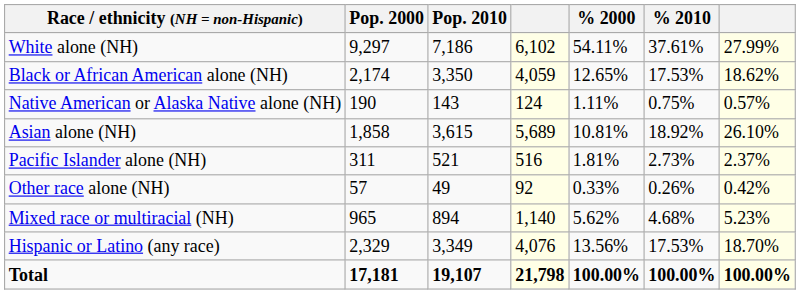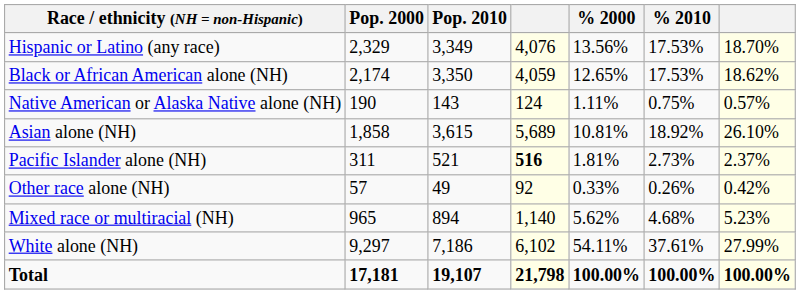rows swapped: White alone (NH) <-> Hispanic or Latino (any race)
Pacific Islander alone (NH) | column 4: normal -> bold
